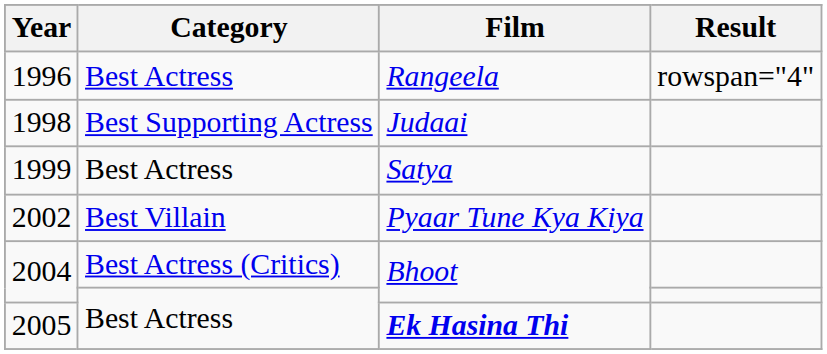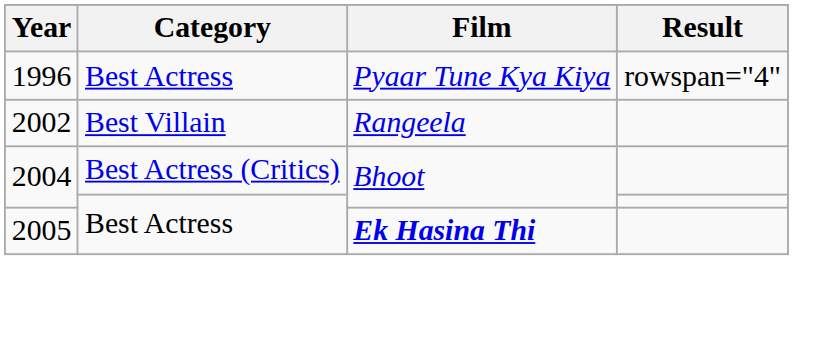1996 | Film: Rangeela -> Pyaar Tune Kya Kiya
- row: 1998 | Best Supporting Actress | Judaai
- row: 1999 | Best Actress | Satya
2002 | Film: Pyaar Tune Kya Kiya -> Rangeela
